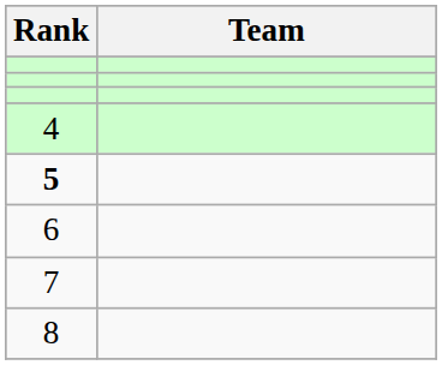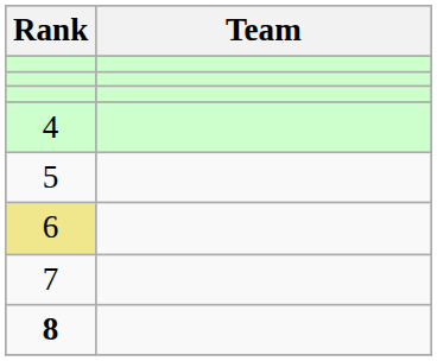row 6 | Rank: bold -> normal
row 7 | Rank: no background -> khaki background
row 9 | Rank: normal -> bold
